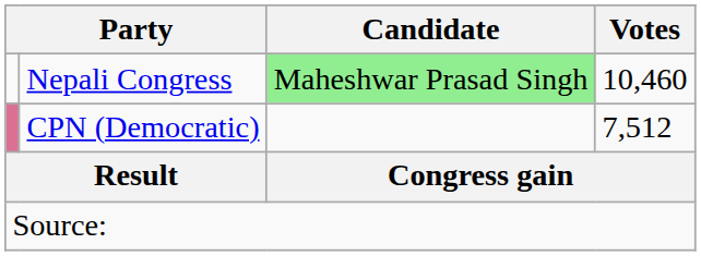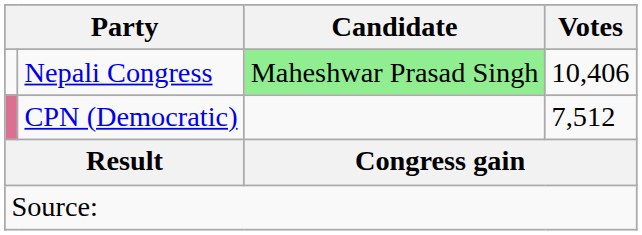Nepali Congress | Votes: 10,460 -> 10,406
